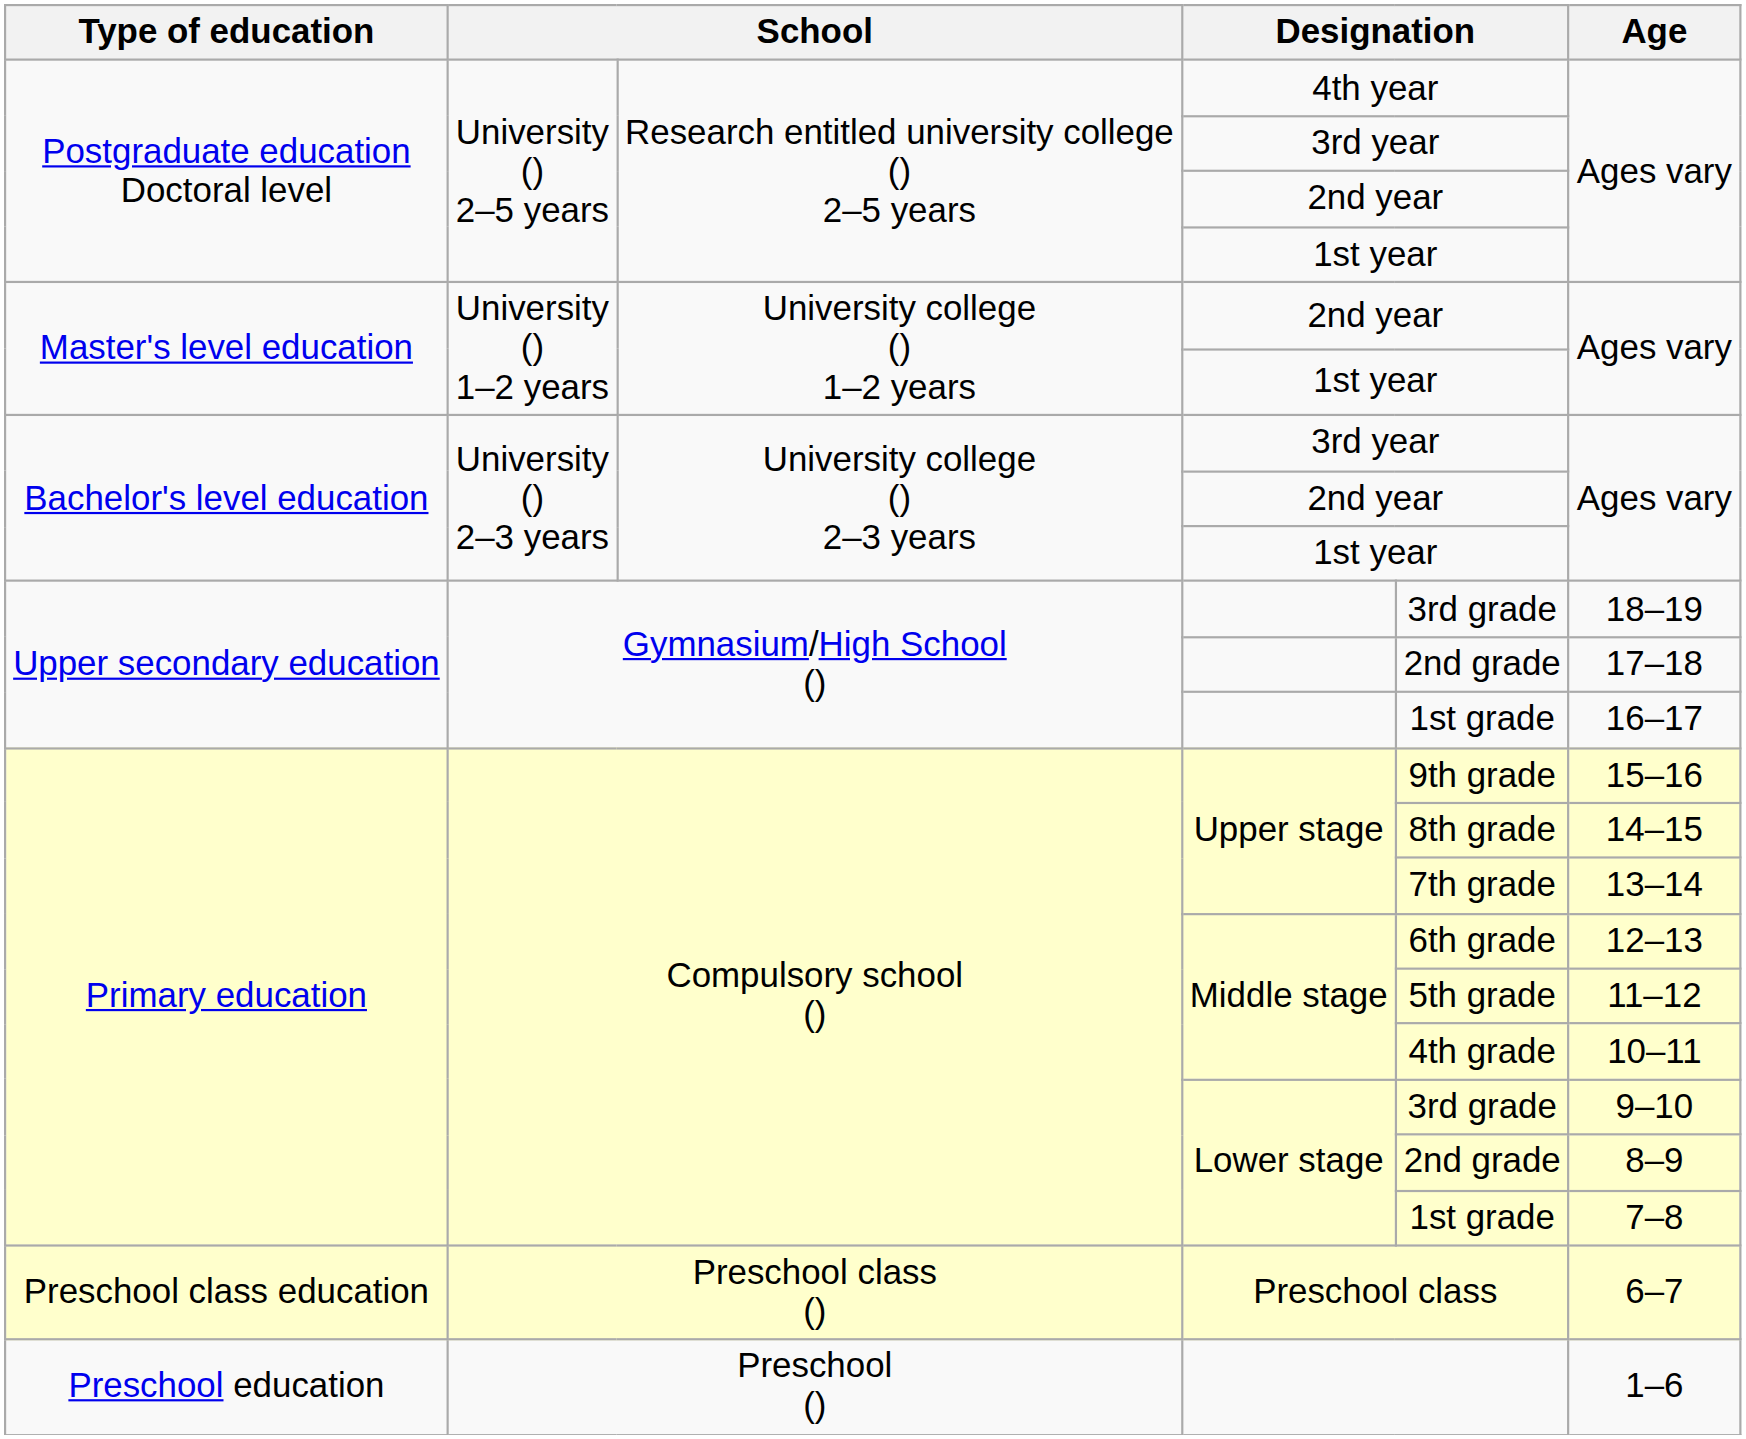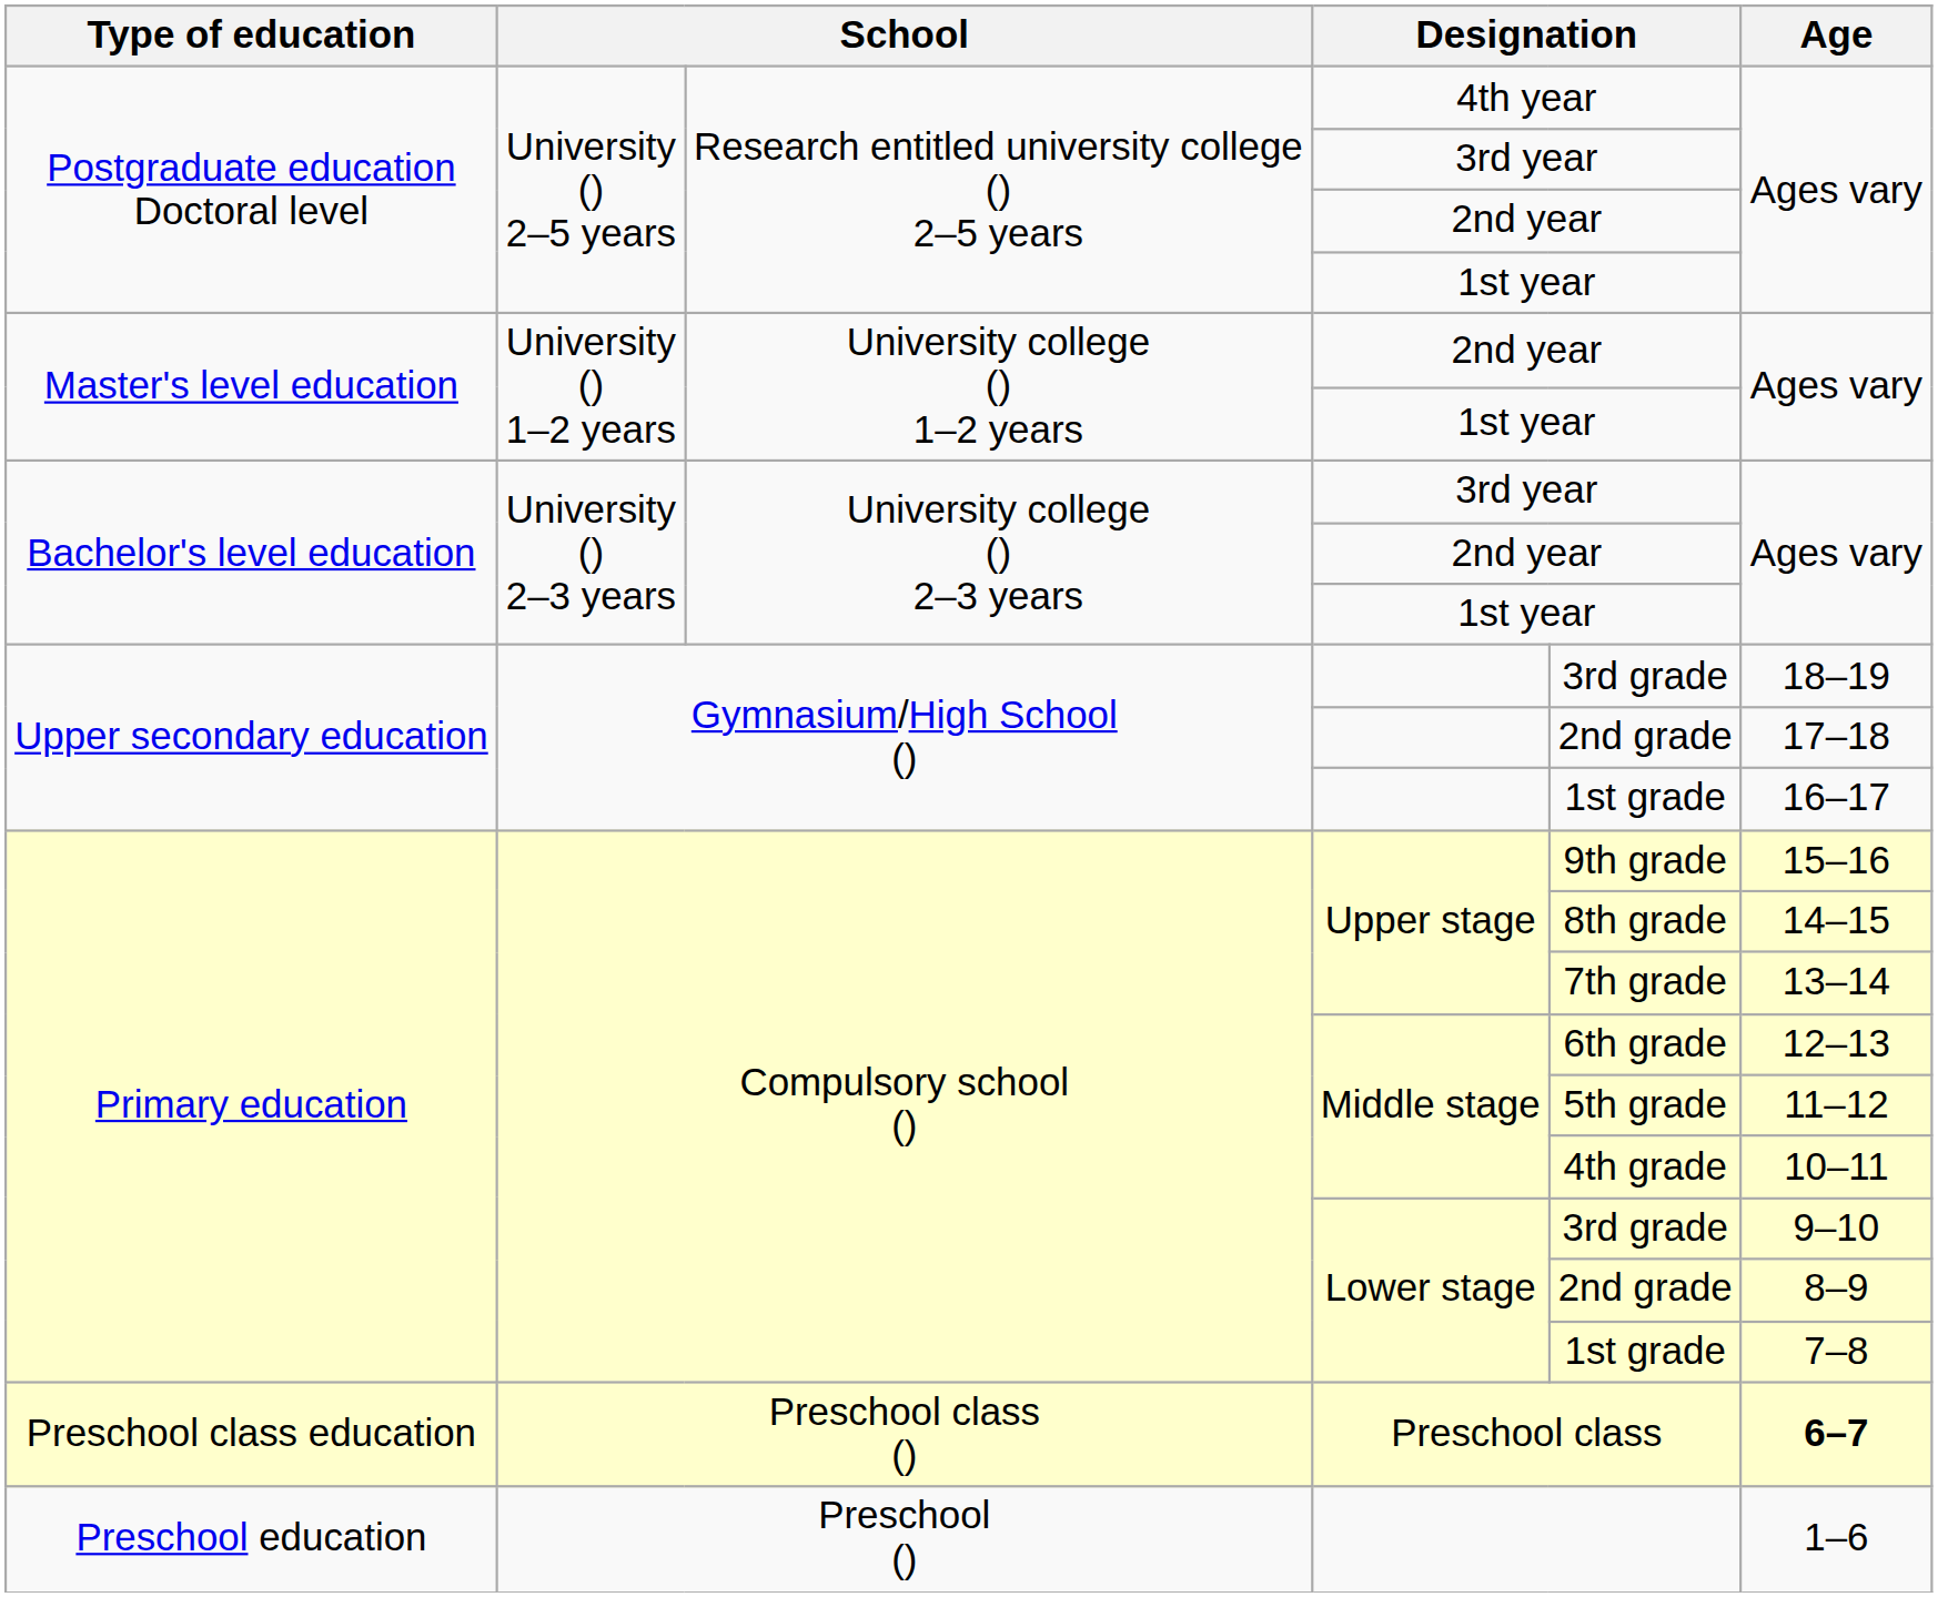Preschool class | Age: normal -> bold
